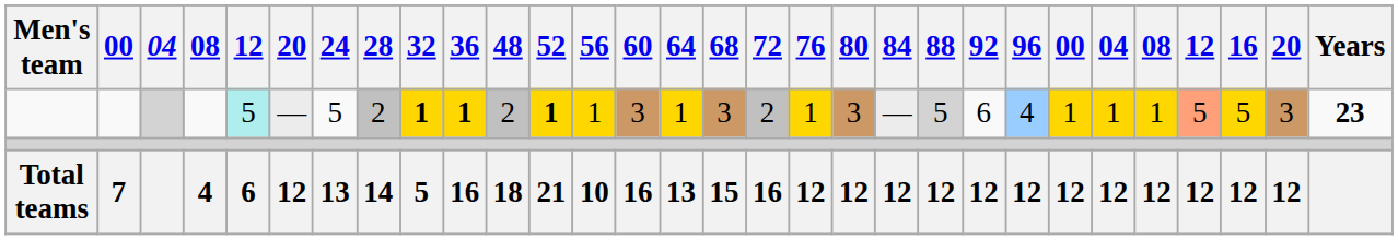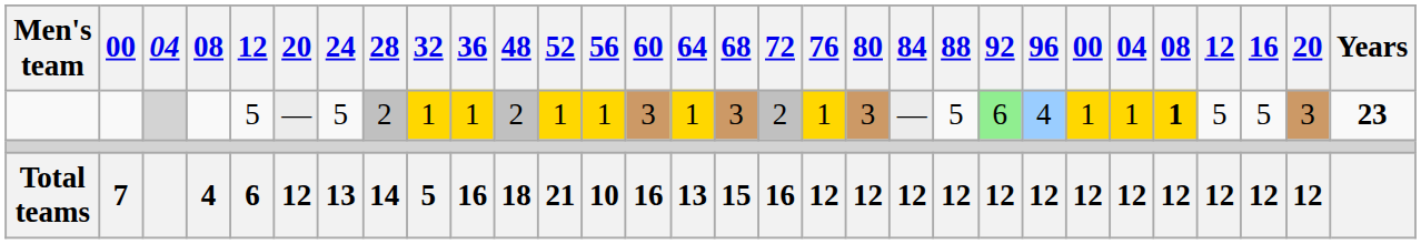row 2 | column 5: paleturquoise background -> no background
row 2 | 32: bold -> normal
row 2 | 36: bold -> normal
row 2 | 52: bold -> normal
row 2 | 88: lightgrey background -> no background
row 2 | 92: no background -> lightgreen background
row 2 | column 26: normal -> bold
row 2 | column 27: lightsalmon background -> no background
row 2 | 16: gold background -> no background
